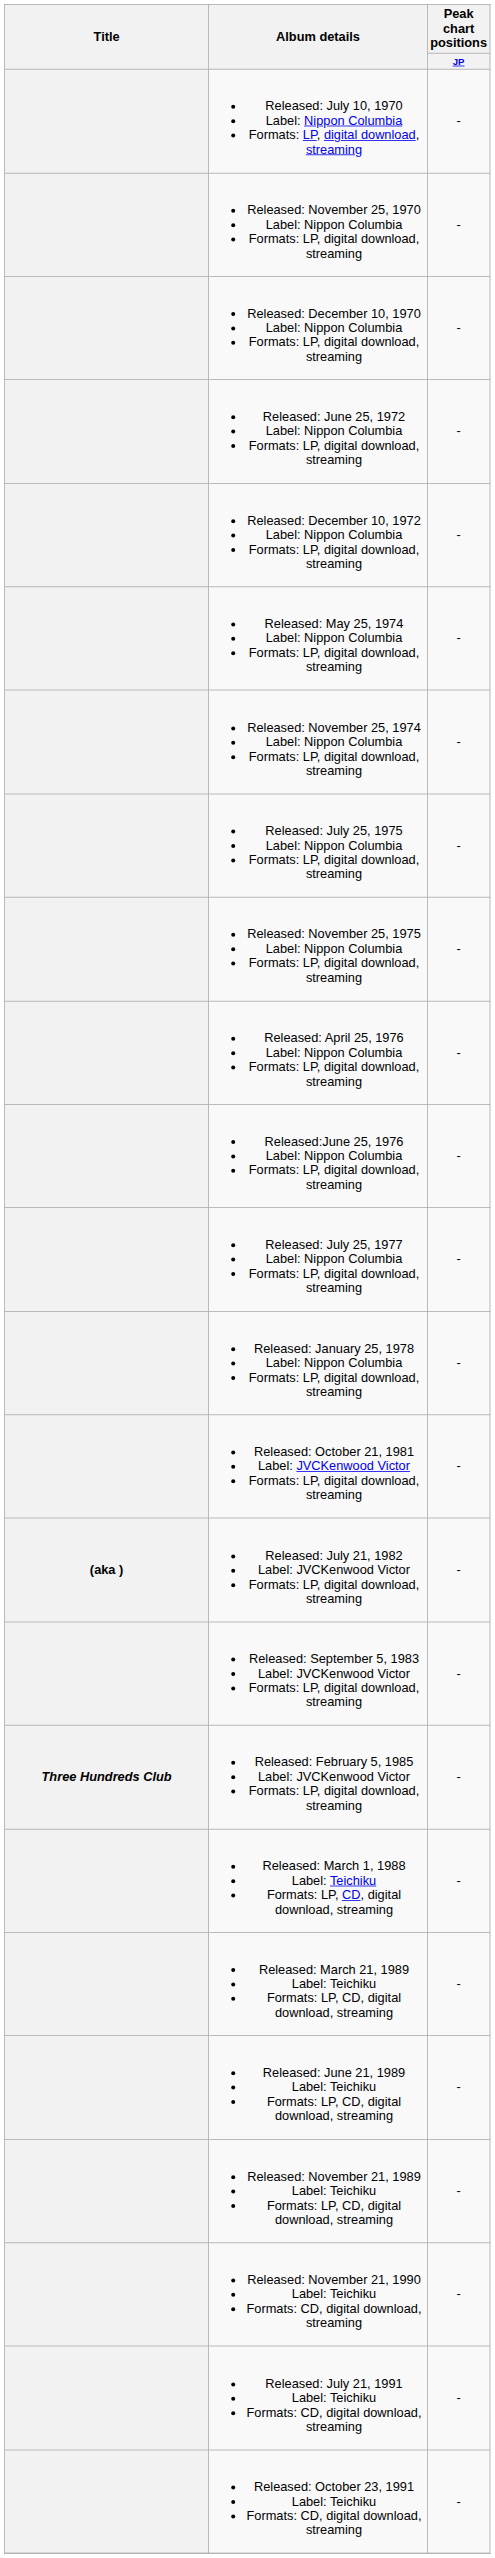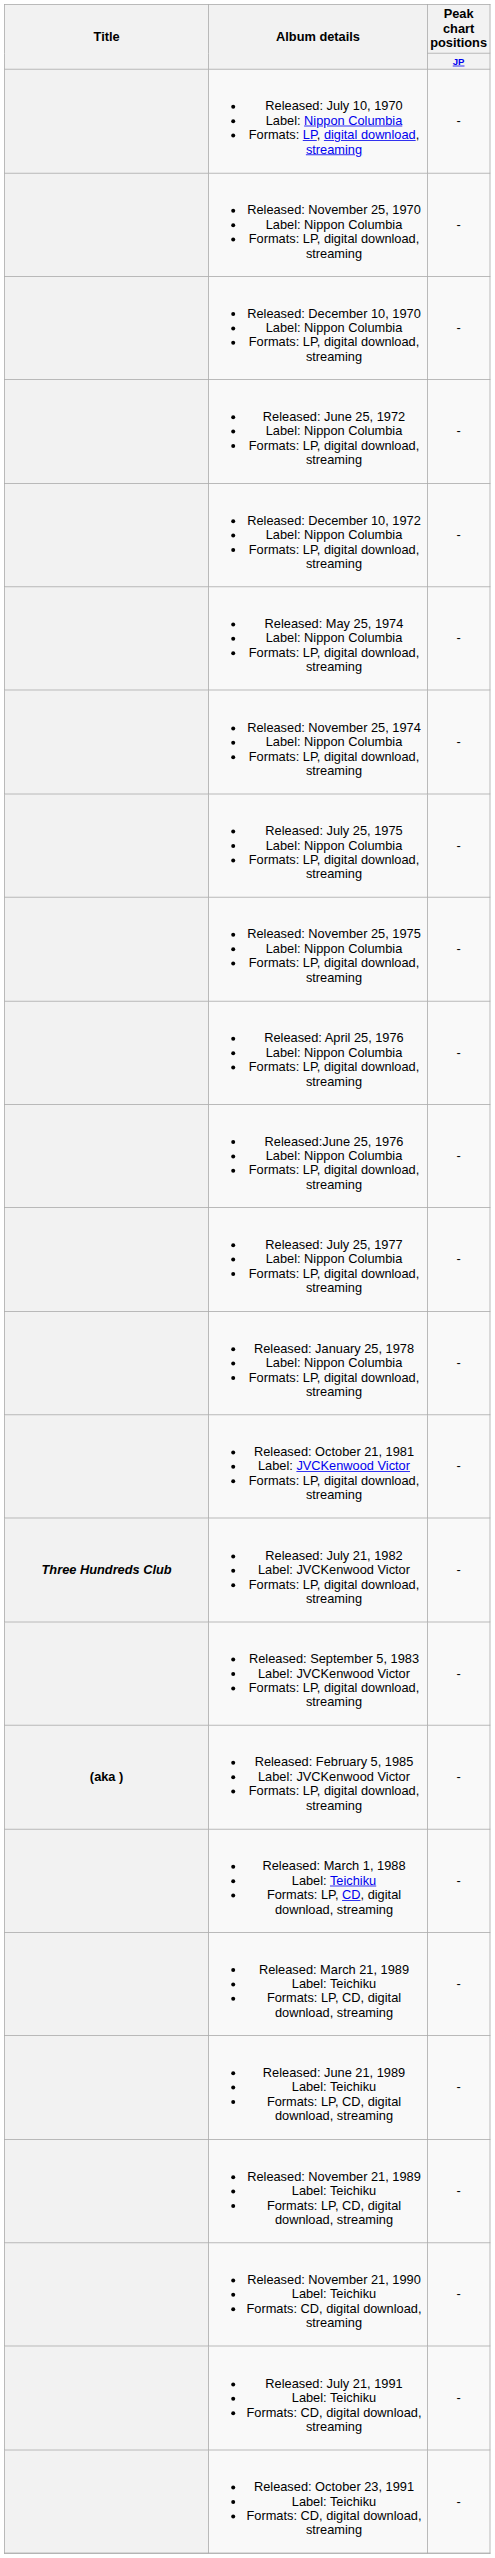row 17 | Title: (aka ) -> Three Hundreds Club
row 19 | Title: Three Hundreds Club -> (aka )
